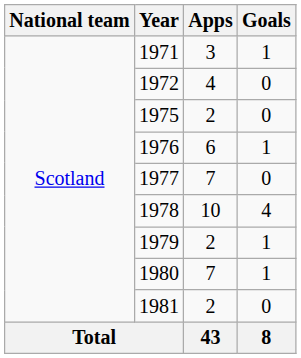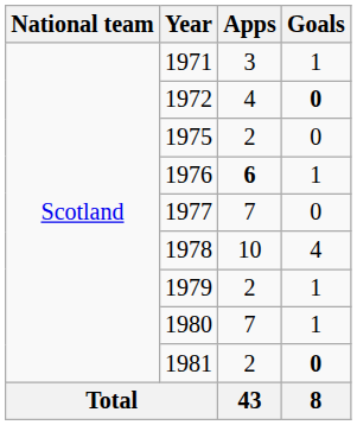1972 | Goals: normal -> bold
1976 | Apps: normal -> bold
1981 | Goals: normal -> bold
